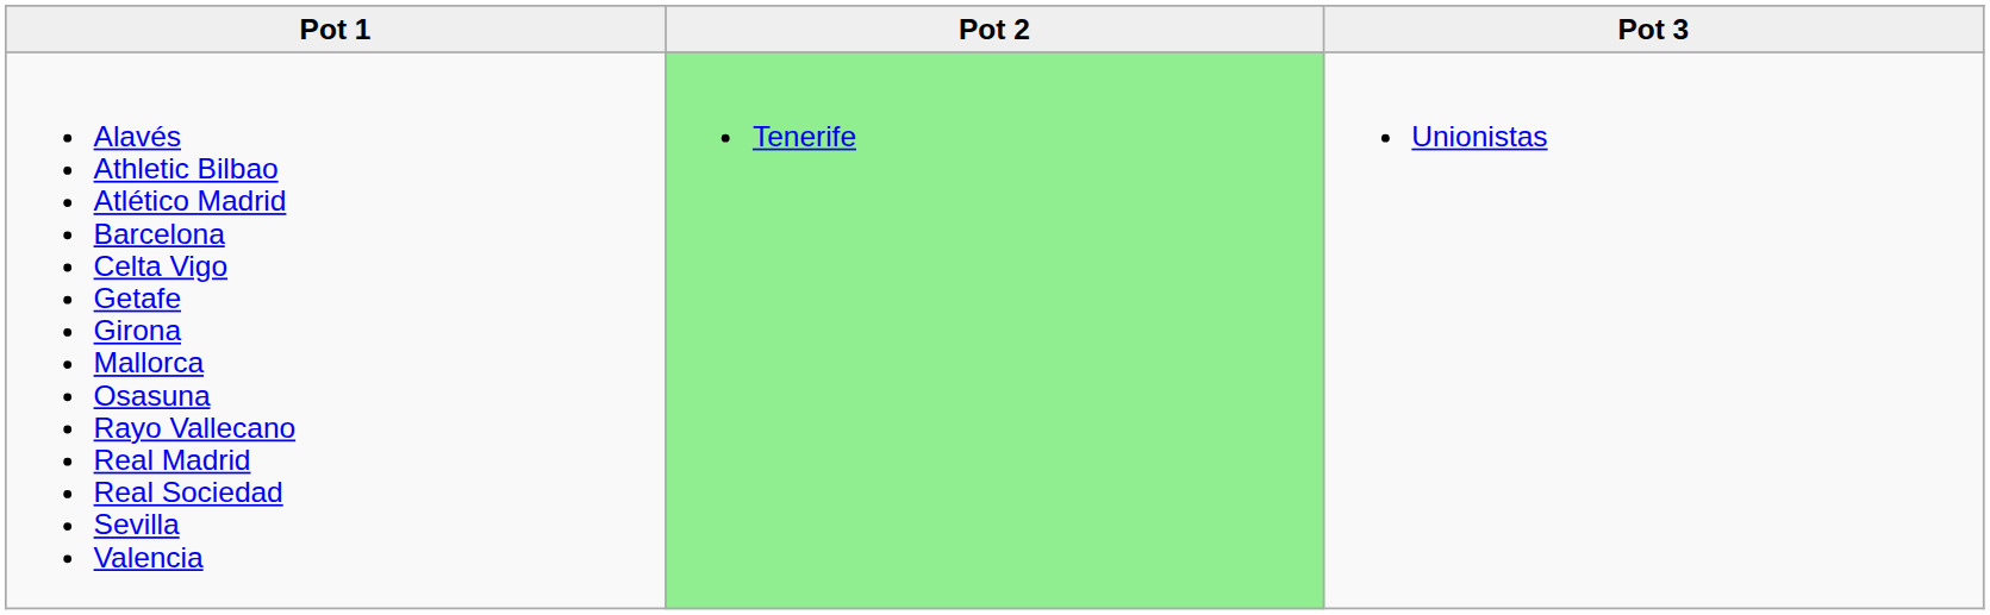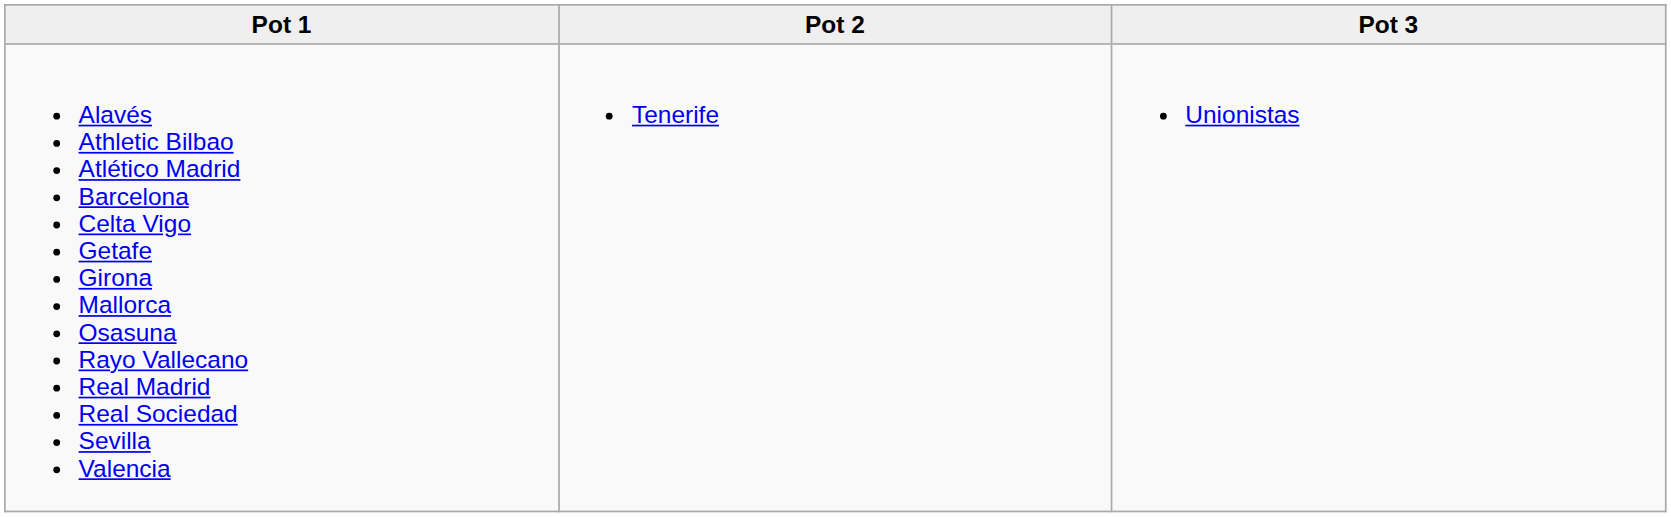row 2 | column 2: lightgreen background -> no background
